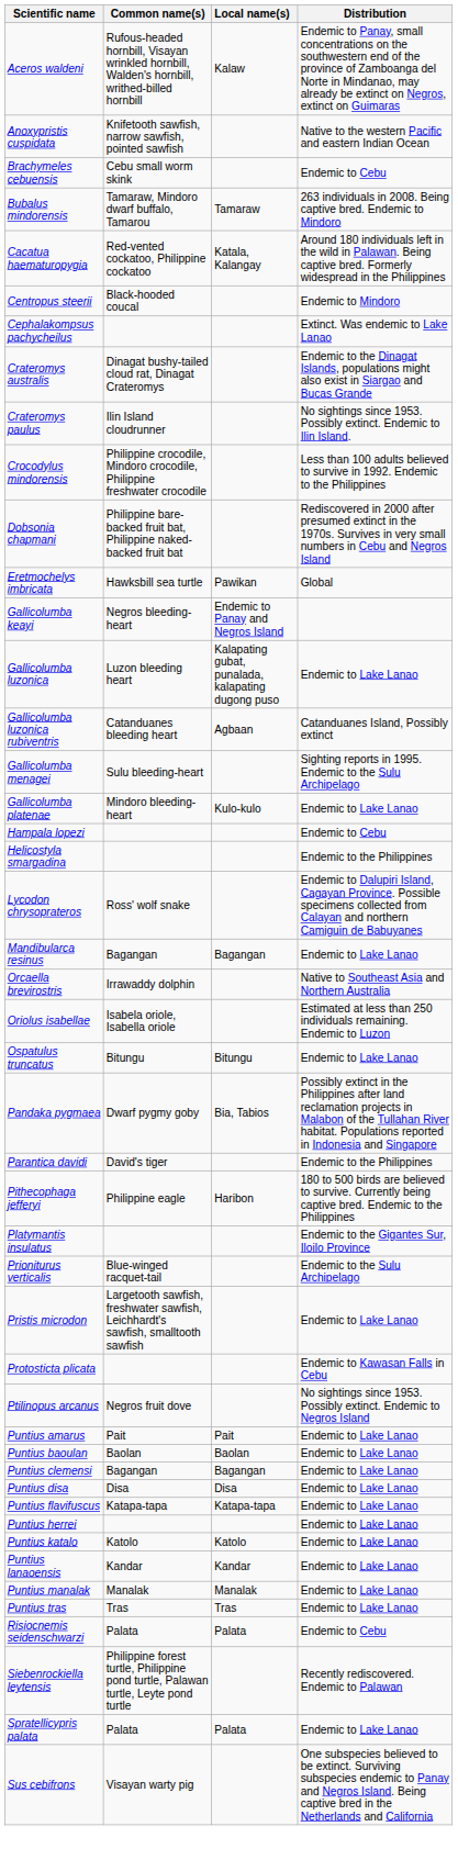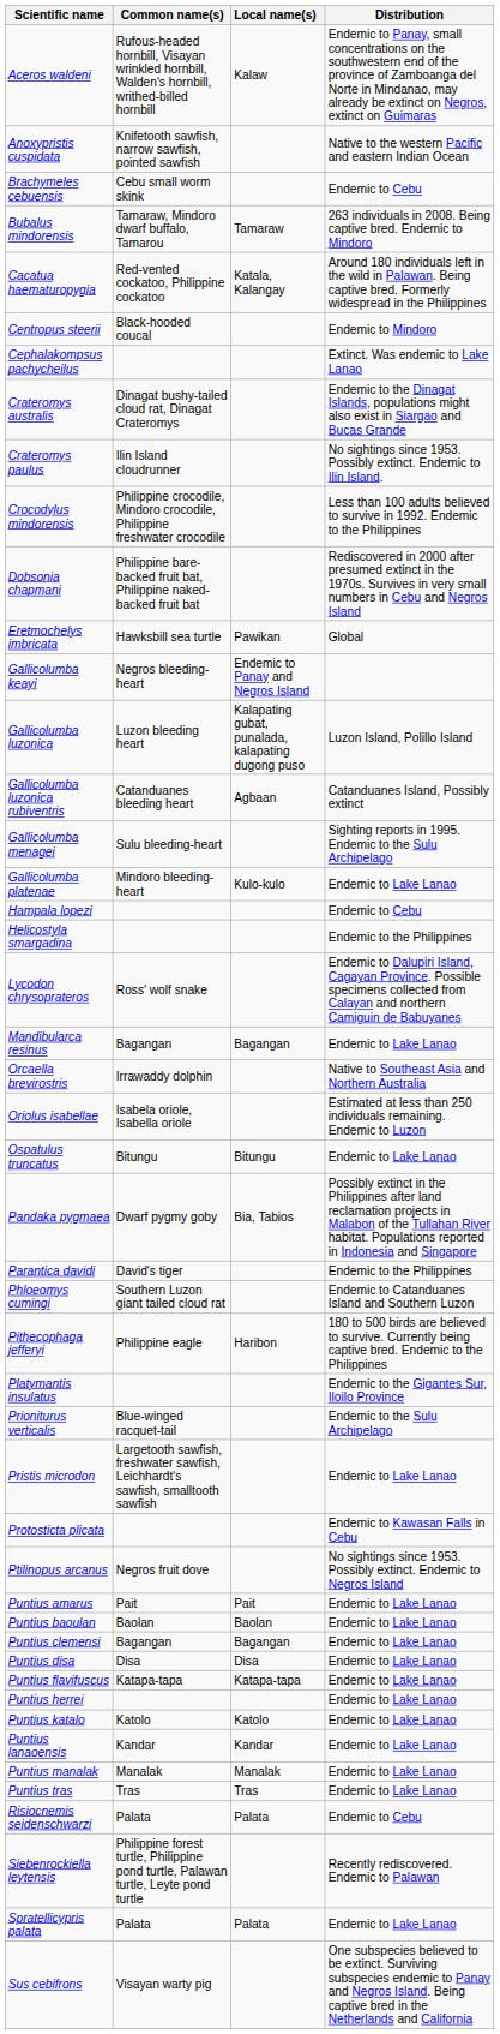Gallicolumba luzonica | Distribution: Endemic to Lake Lanao -> Luzon Island, Polillo Island
+ row: Phloeomys cumingi | Southern Luzon giant tailed cloud rat | Endemic to Catanduanes Island and Southern Luzon
